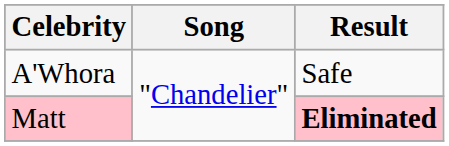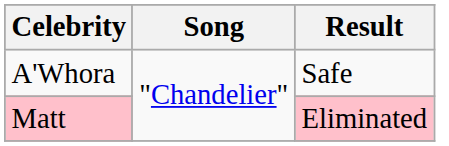Matt | Result: bold -> normal
